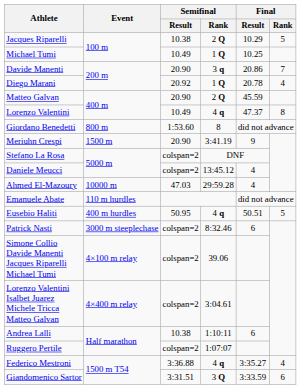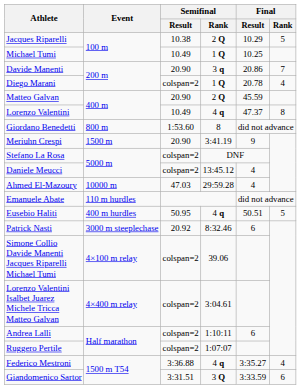Diego Marani | Semifinal / Result: 20.92 -> colspan=2
Patrick Nasti | Semifinal / Result: colspan=2 -> 20.92
Andrea Lalli | Semifinal / Result: 10.38 -> colspan=2
